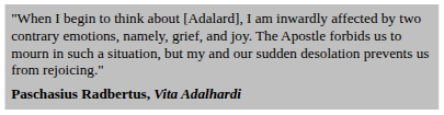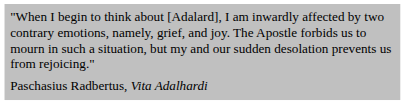row 2 | column 1: bold -> normal
